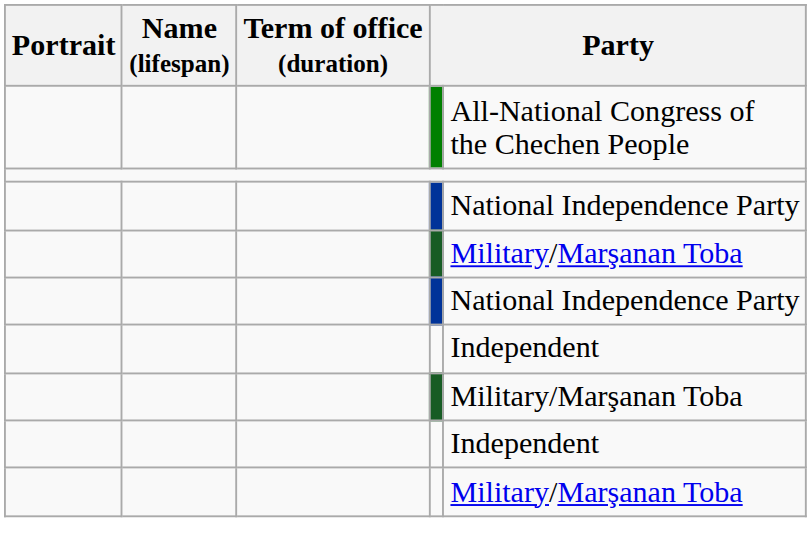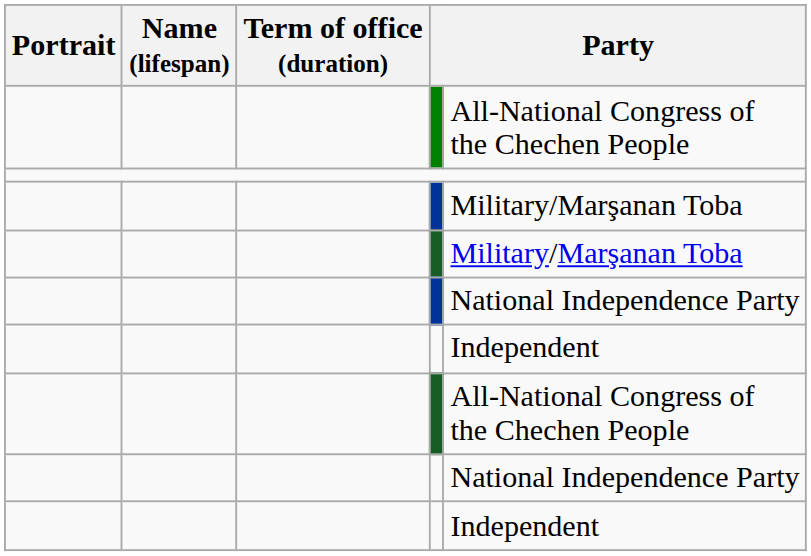row 4 | column 5: National Independence Party -> Military/Marşanan Toba
row 8 | column 5: Military/Marşanan Toba -> All-National Congress of the Chechen People
row 9 | column 5: Independent -> National Independence Party
row 10 | column 5: Military/Marşanan Toba -> Independent
